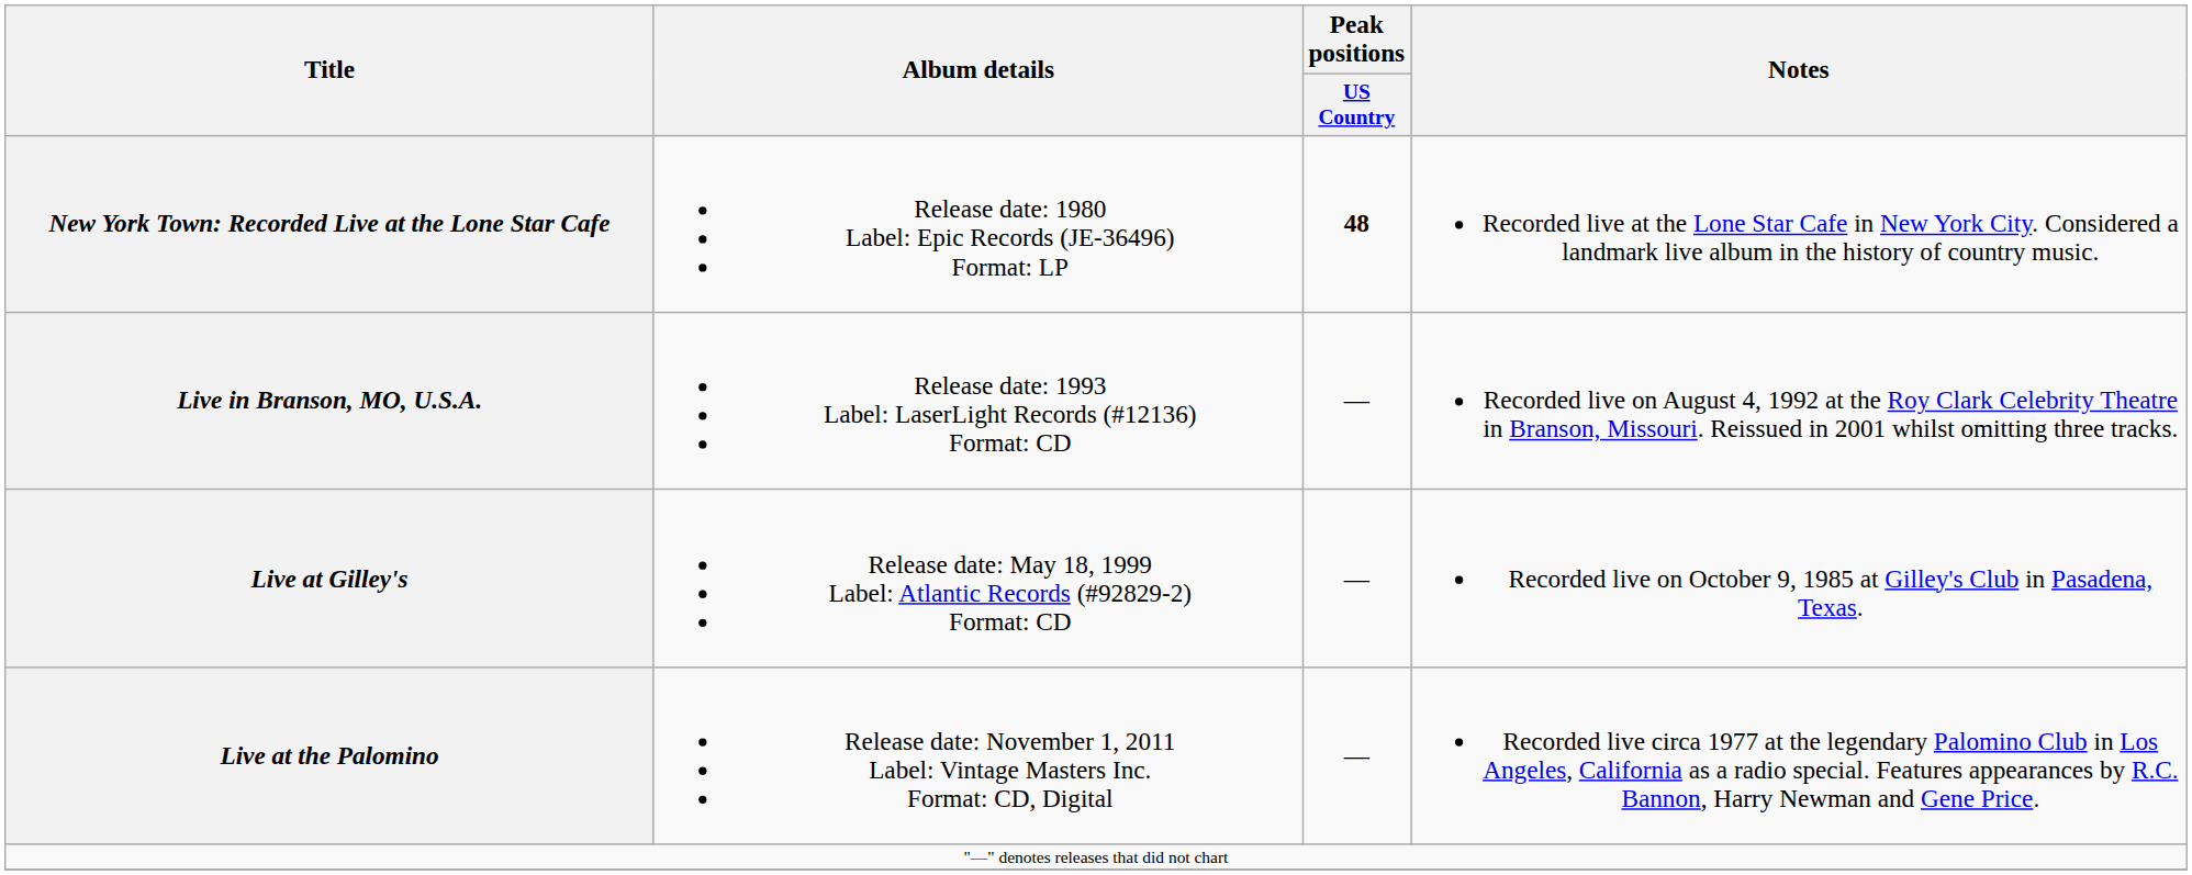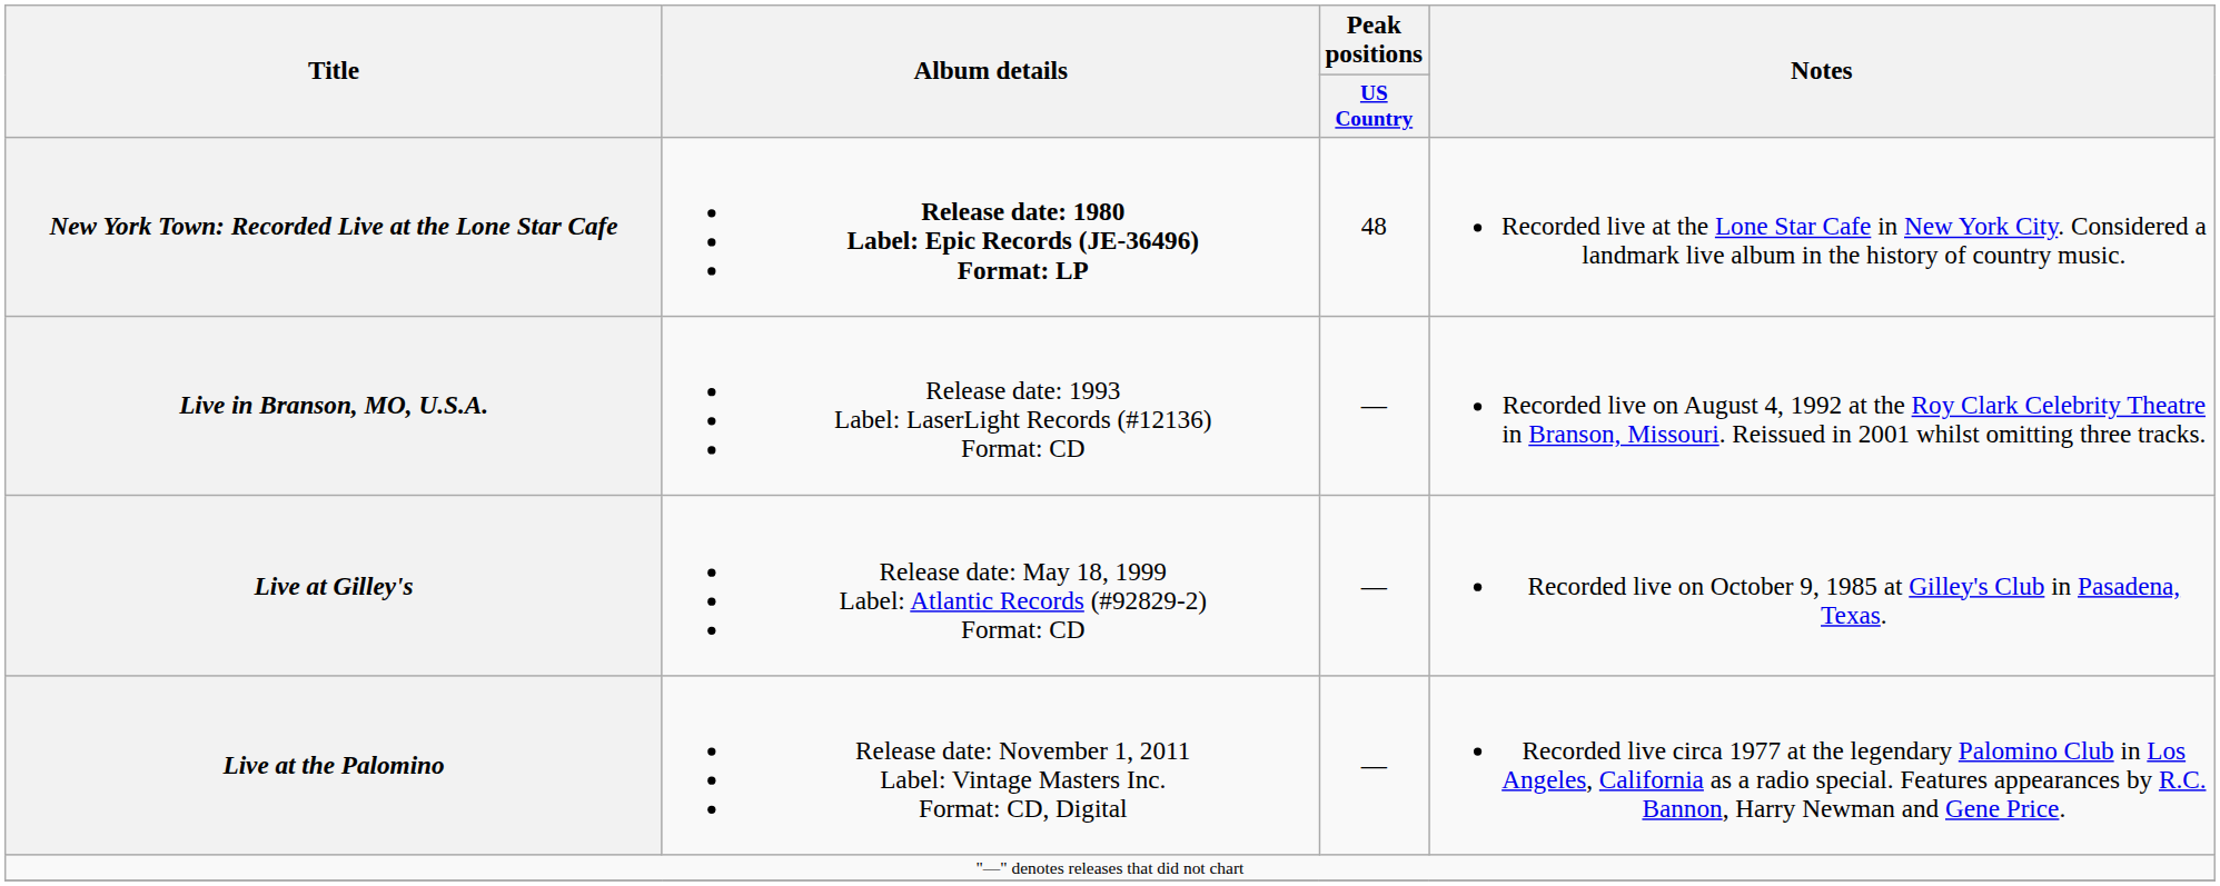New York Town: Recorded Live at the Lone Star Cafe | Album details: normal -> bold
New York Town: Recorded Live at the Lone Star Cafe | Peak positions / US Country: bold -> normal
